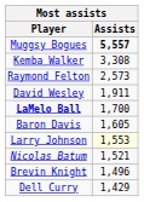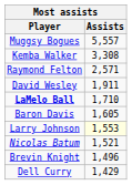Muggsy Bogues | Assists: bold -> normal
Raymond Felton | Assists: 2,573 -> 2,571
LaMelo Ball | Assists: 1,700 -> 1,710
